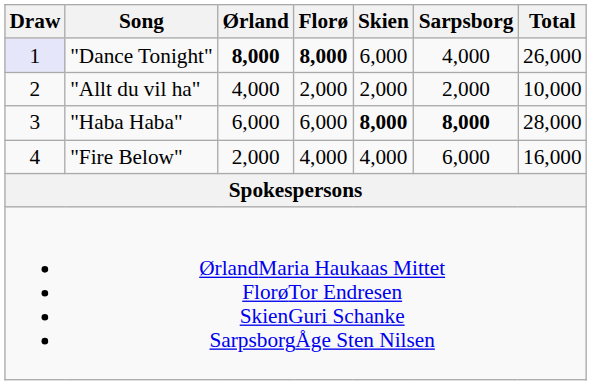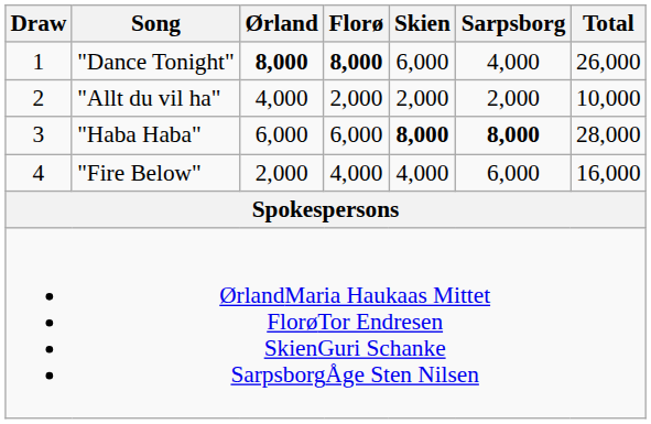"Dance Tonight" | Draw: lavender background -> no background
